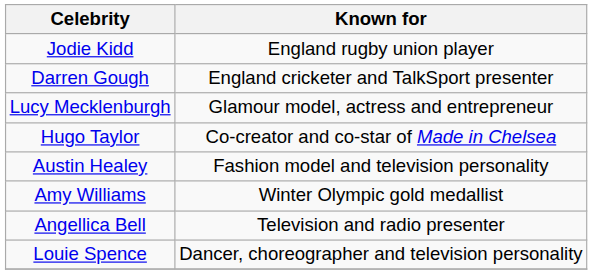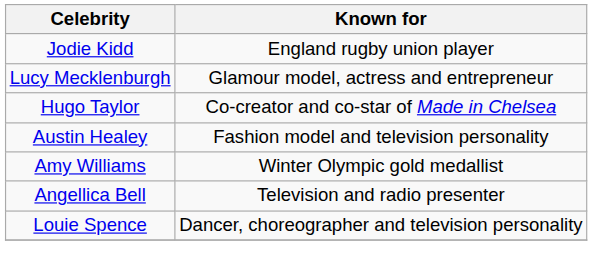- row: Darren Gough | England cricketer and TalkSport presenter
